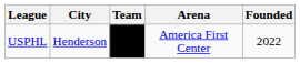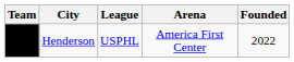columns swapped: Team <-> League
